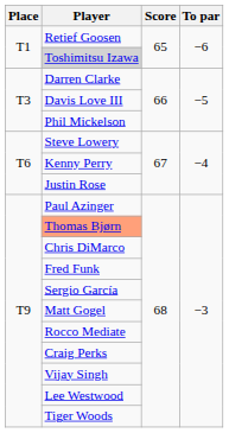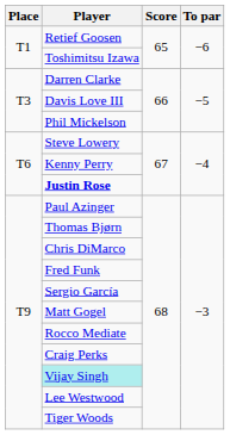Toshimitsu Izawa | Player: lightgrey background -> no background
Justin Rose | Player: normal -> bold
Thomas Bjørn | Player: lightsalmon background -> no background
Vijay Singh | Player: no background -> paleturquoise background
